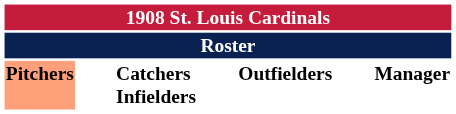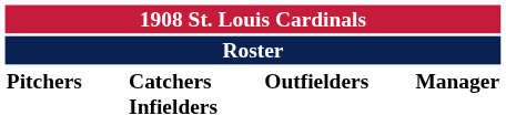Pitchers | column 1: lightsalmon background -> no background
